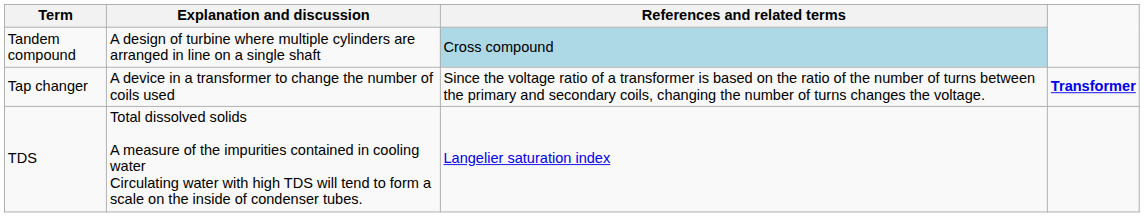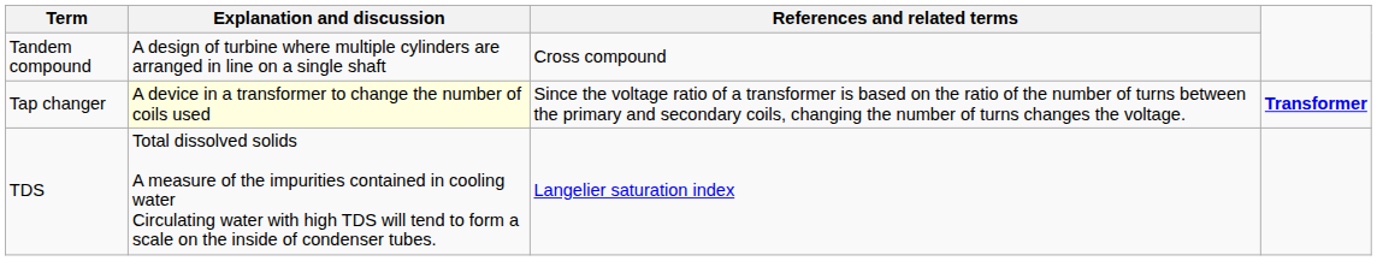Tandem compound | References and related terms: lightblue background -> no background
Tap changer | Explanation and discussion: no background -> lightyellow background
